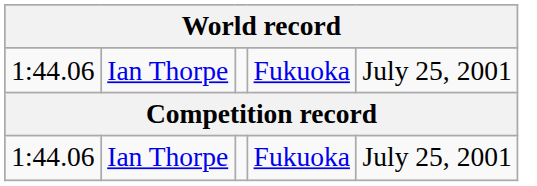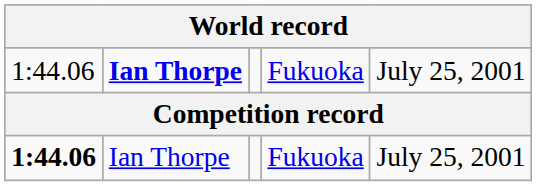row 2 | column 2: normal -> bold
row 4 | column 1: normal -> bold
